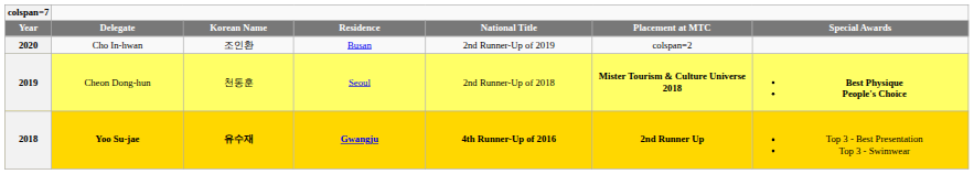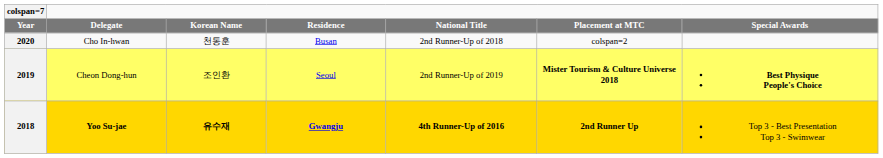2020 | Korean Name: 조인환 -> 천동훈
2020 | National Title: 2nd Runner-Up of 2019 -> 2nd Runner-Up of 2018
2019 | Korean Name: 천동훈 -> 조인환
2019 | National Title: 2nd Runner-Up of 2018 -> 2nd Runner-Up of 2019
